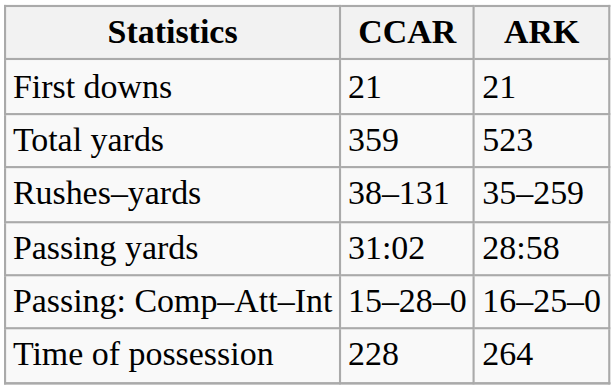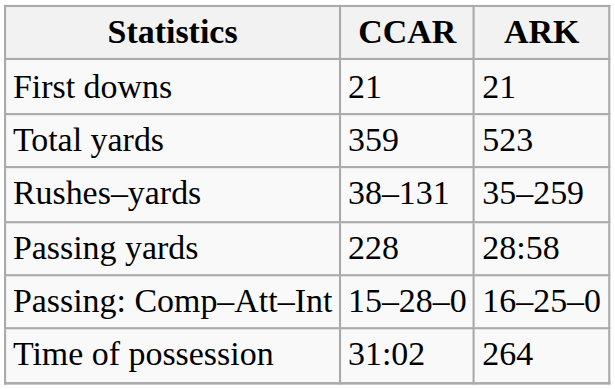Passing yards | CCAR: 31:02 -> 228
Time of possession | CCAR: 228 -> 31:02
